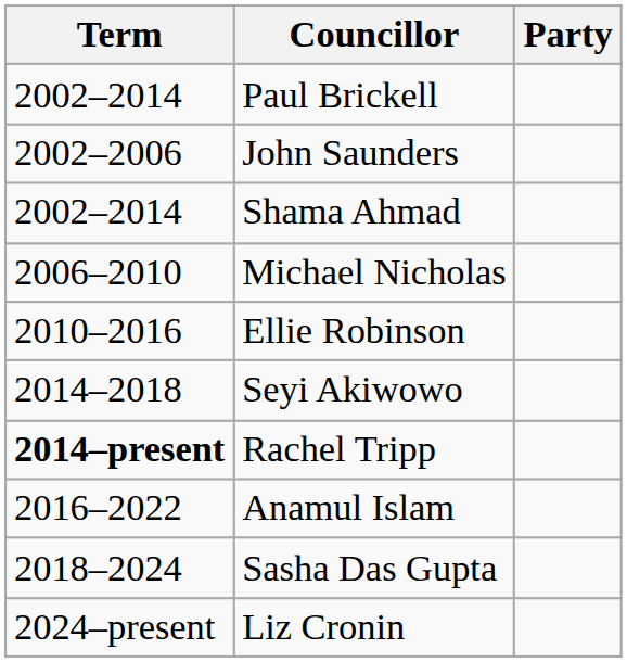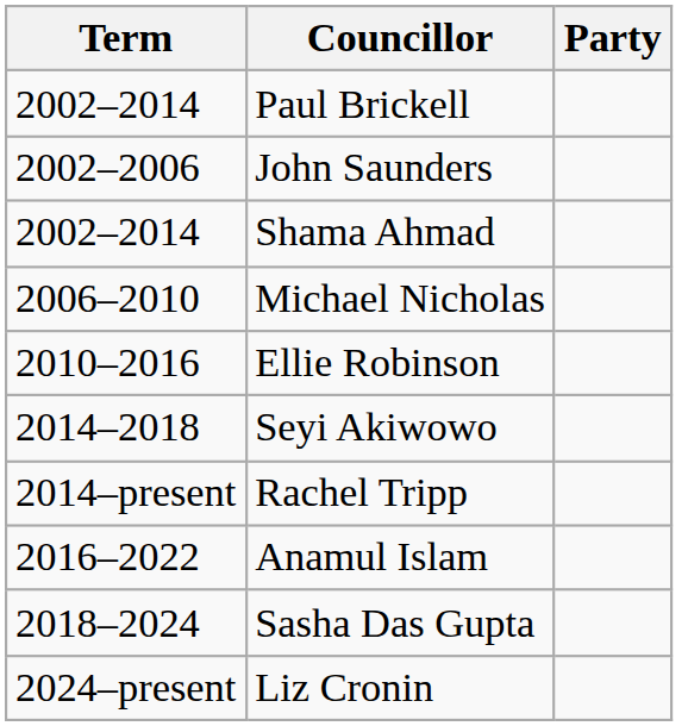Rachel Tripp | Term: bold -> normal
